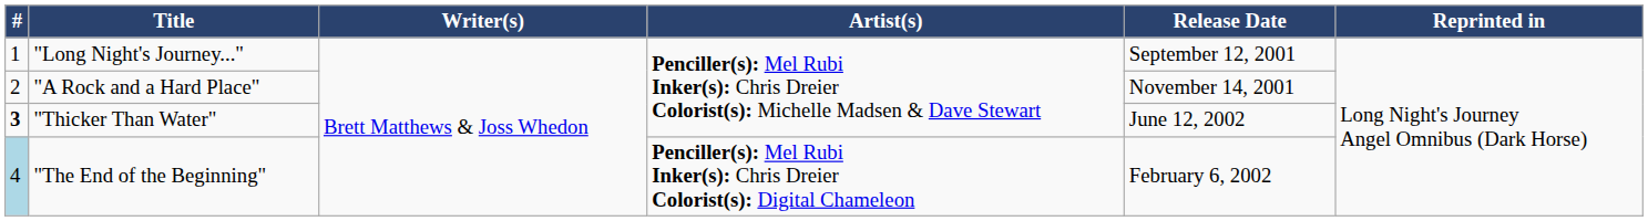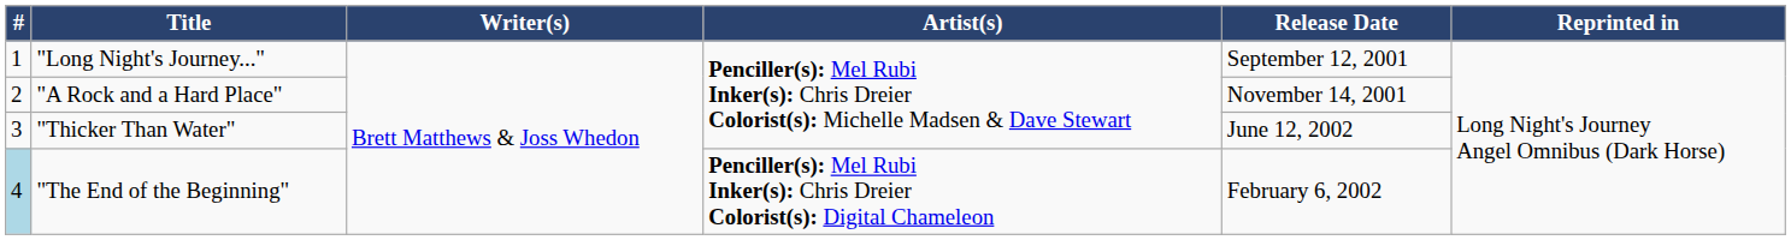"Thicker Than Water" | #: bold -> normal
